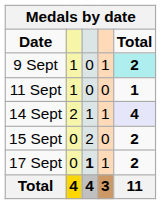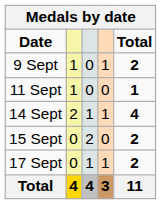9 Sept | Total: paleturquoise background -> no background
14 Sept | Total: lavender background -> no background
17 Sept | column 3: bold -> normal
